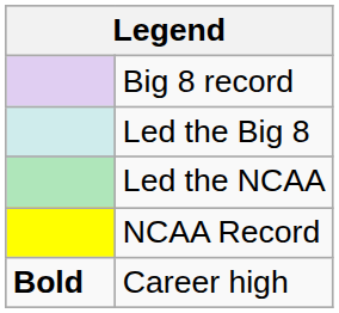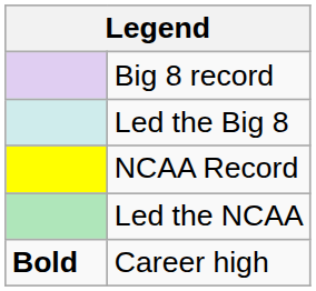rows swapped: NCAA Record <-> Led the NCAA
